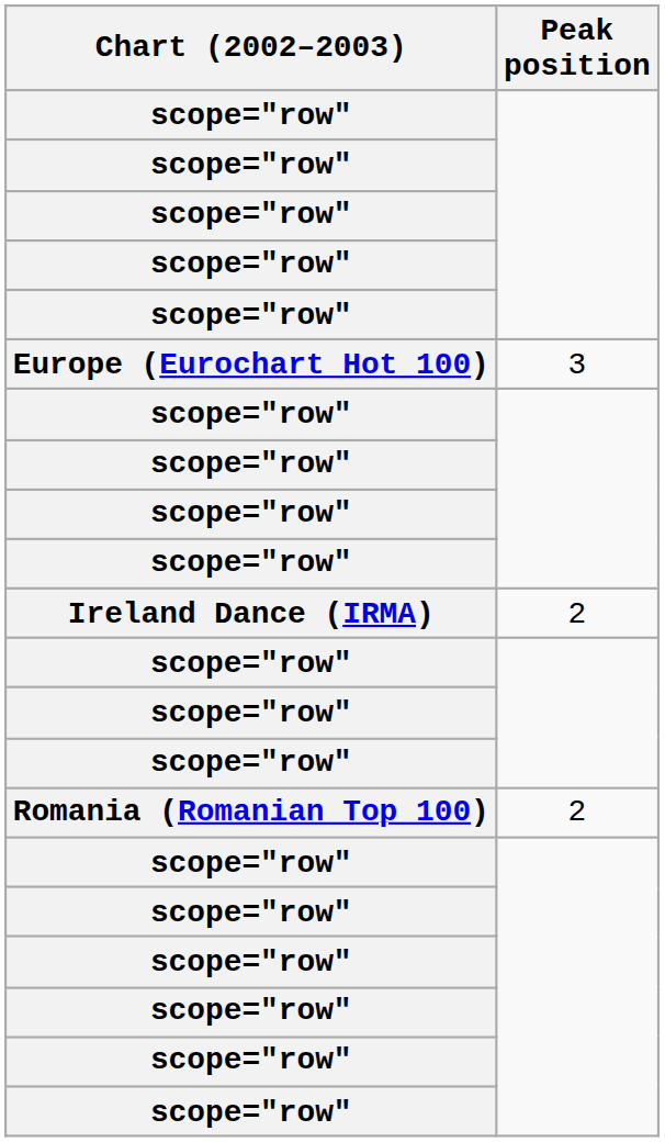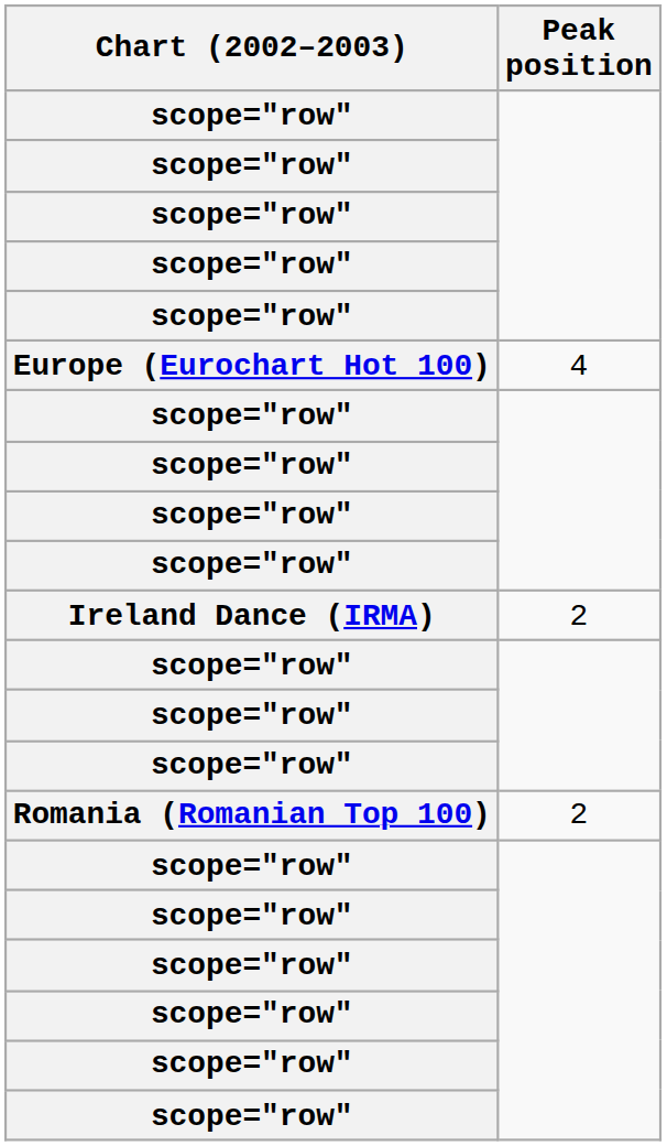Europe (Eurochart Hot 100) | Peak position: 3 -> 4
